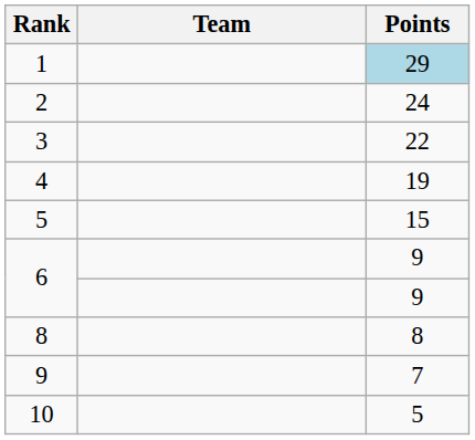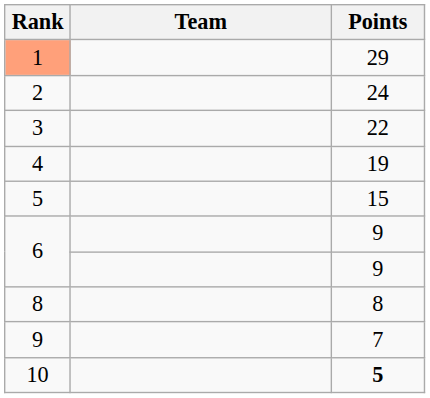1 | Rank: no background -> lightsalmon background
1 | Points: lightblue background -> no background
10 | Points: normal -> bold
